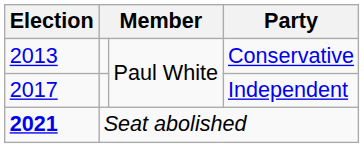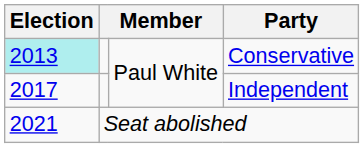Conservative | Election: no background -> paleturquoise background
Seat abolished | Election: bold -> normal
